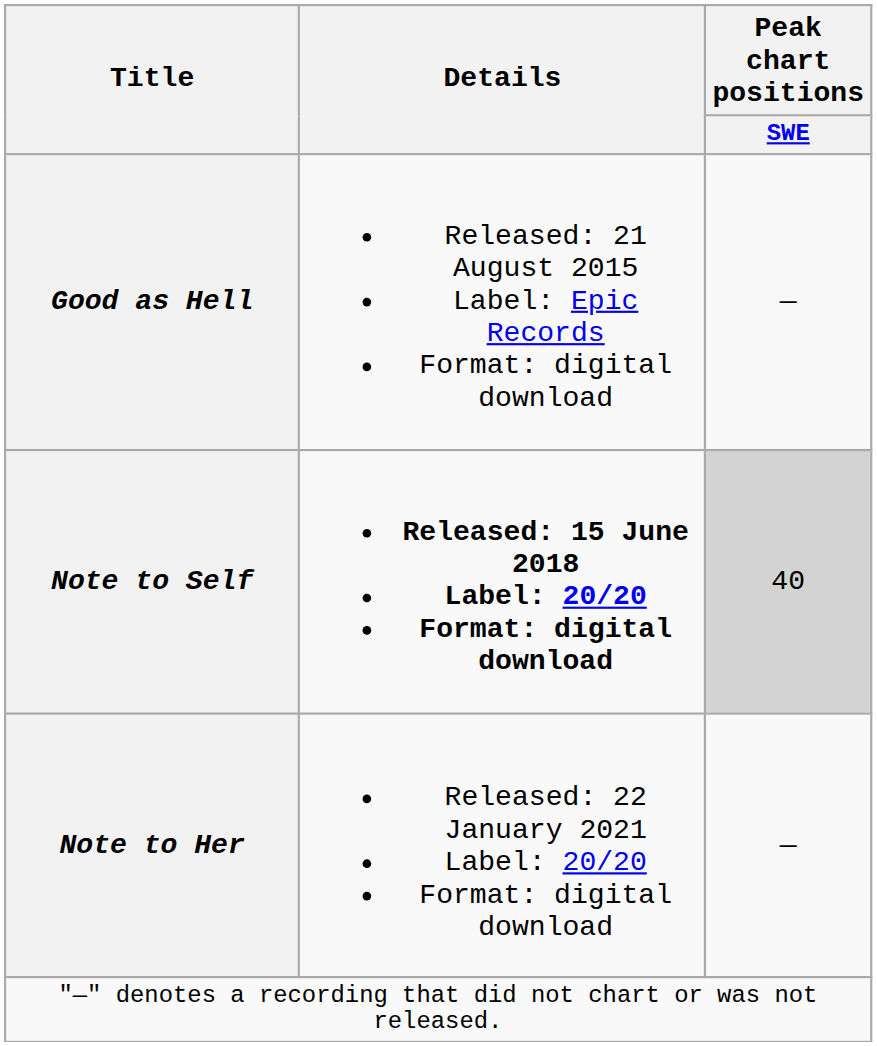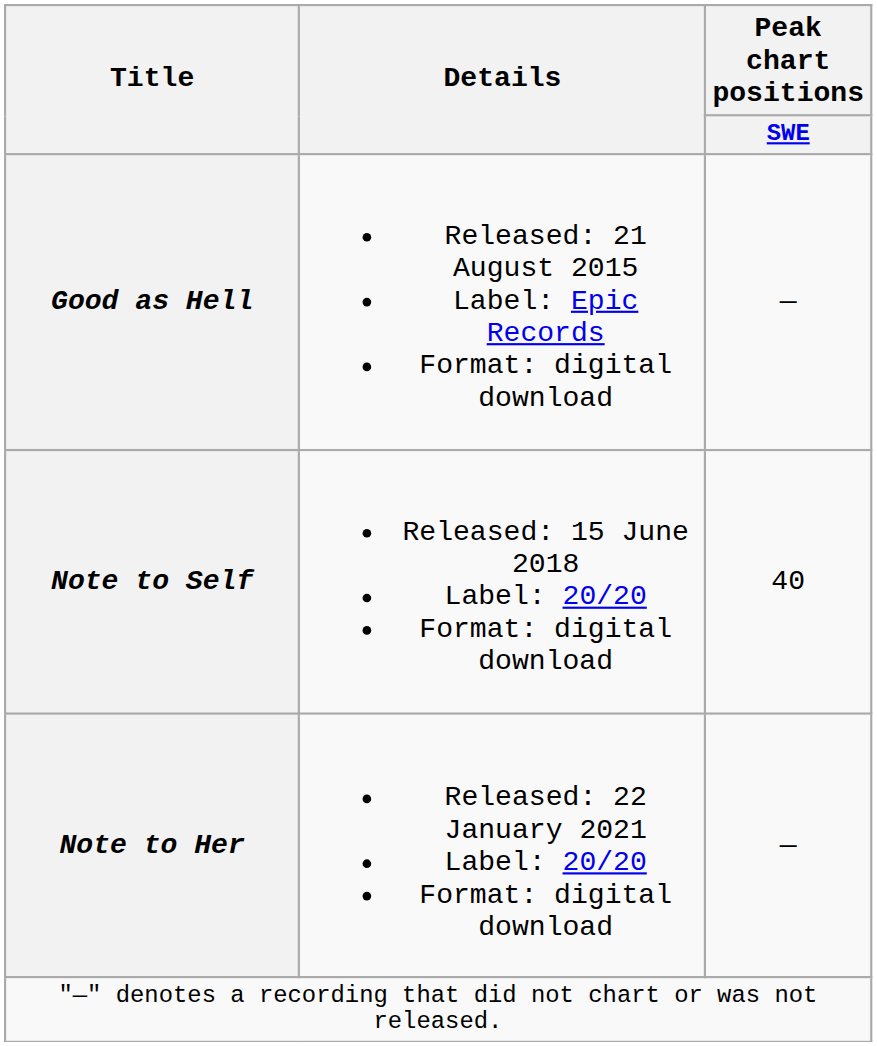Note to Self | Details: bold -> normal
Note to Self | Peak chart positions / SWE: lightgrey background -> no background
